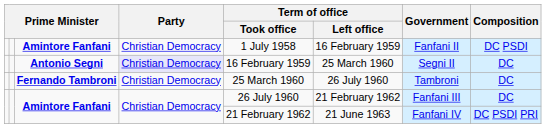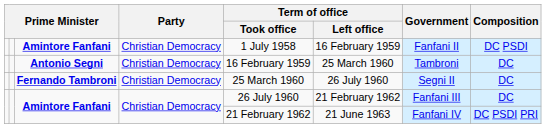Antonio Segni | Party: lavender background -> no background
Antonio Segni | Government: Segni II -> Tambroni
Fernando Tambroni | Government: Tambroni -> Segni II
